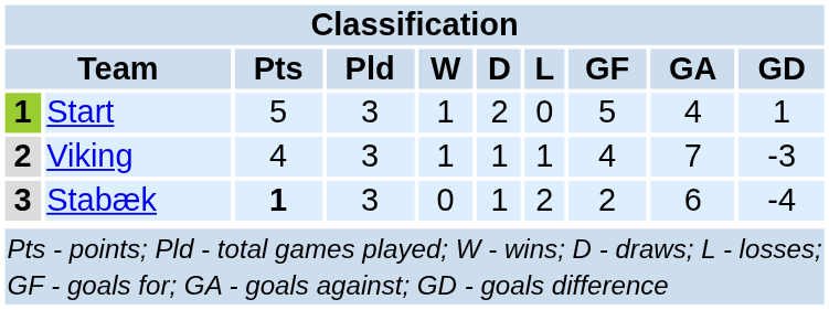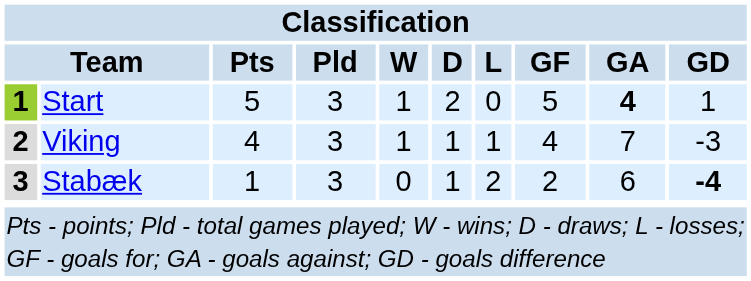Start | GA: normal -> bold
Stabæk | Pts: bold -> normal
Stabæk | GD: normal -> bold
